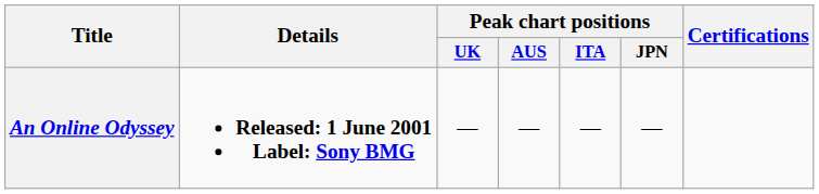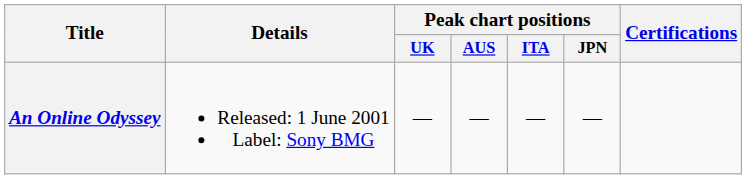An Online Odyssey | Details: bold -> normal
